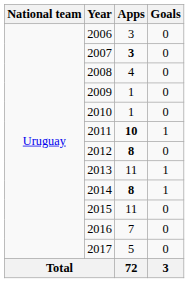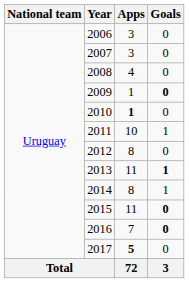2007 | Apps: bold -> normal
2009 | Goals: normal -> bold
2010 | Apps: normal -> bold
2011 | Apps: bold -> normal
2012 | Apps: bold -> normal
2013 | Goals: normal -> bold
2014 | Apps: bold -> normal
2015 | Goals: normal -> bold
2016 | Goals: normal -> bold
2017 | Apps: normal -> bold
